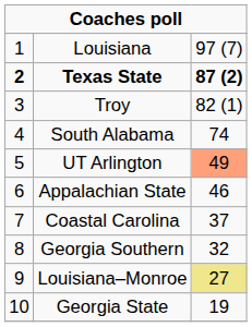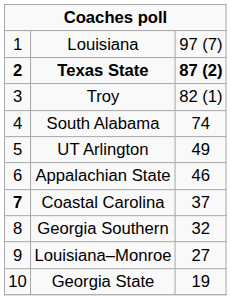UT Arlington | column 3: lightsalmon background -> no background
Coastal Carolina | column 1: normal -> bold
Louisiana–Monroe | column 3: khaki background -> no background
